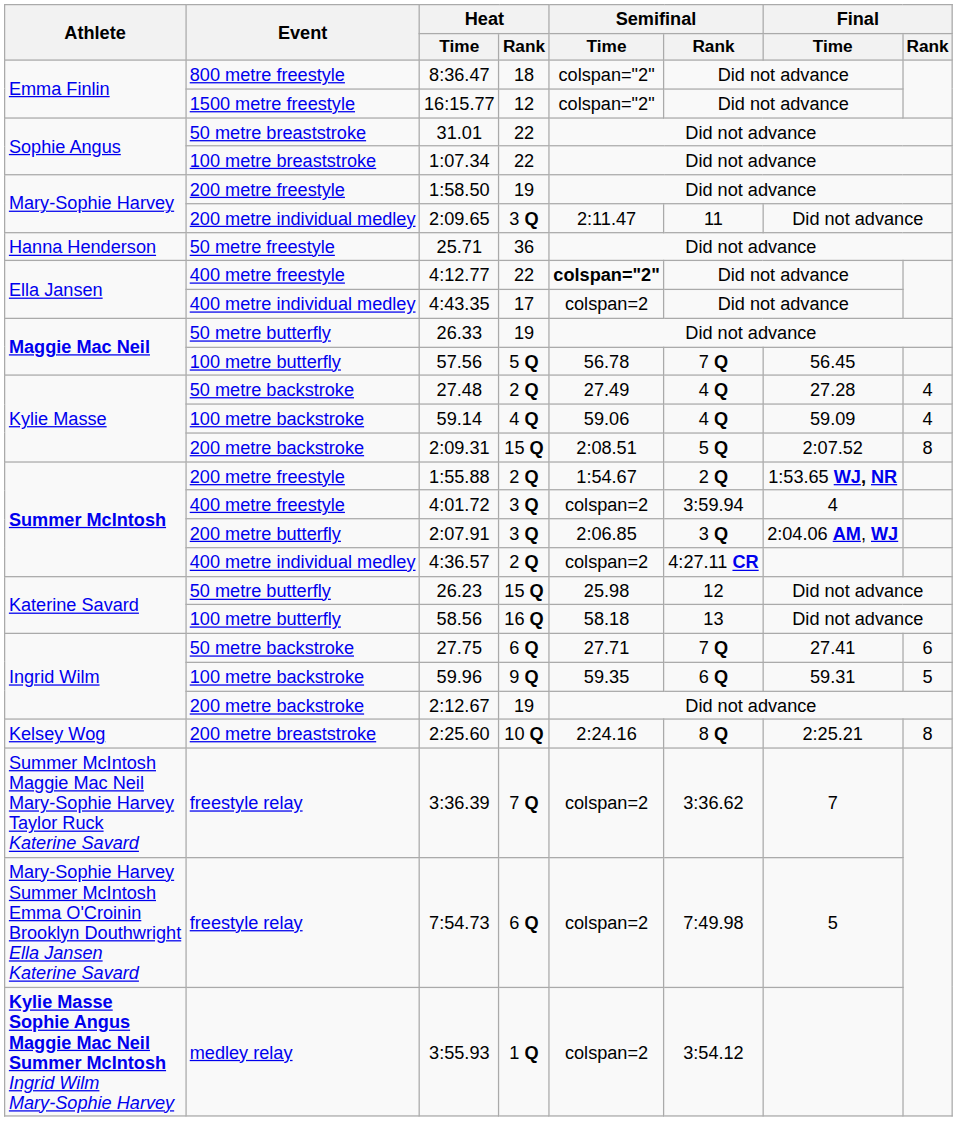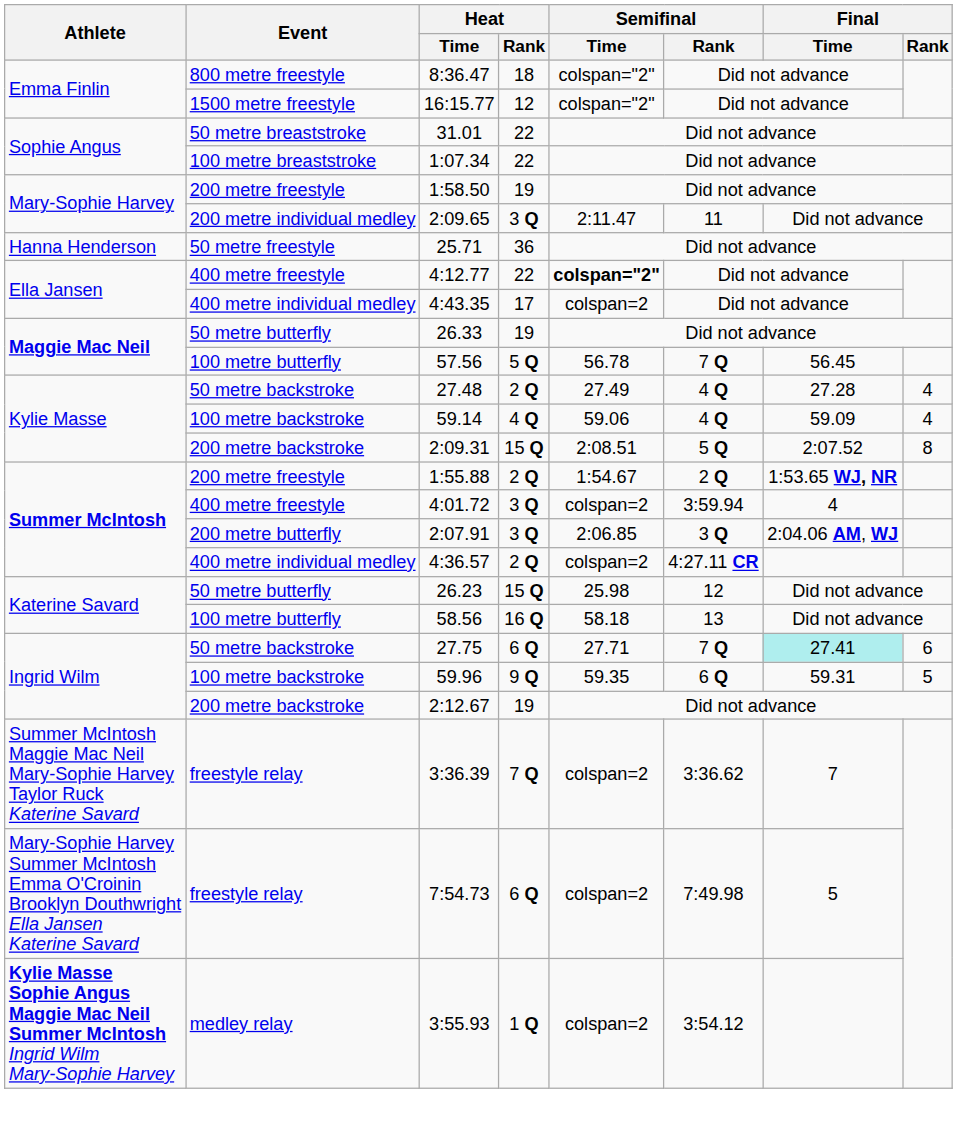27.75 | Final / Time: no background -> paleturquoise background
- row: Kelsey Wog | 200 metre breaststroke | 2:25.60 | 10 Q | 2:24.16 | 8 Q | 2:25.21 | 8
